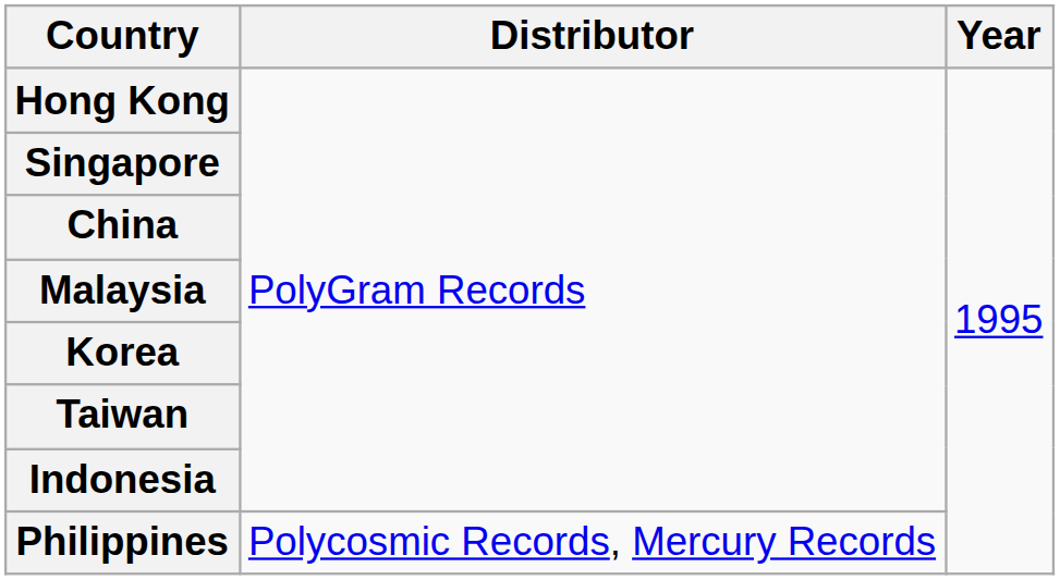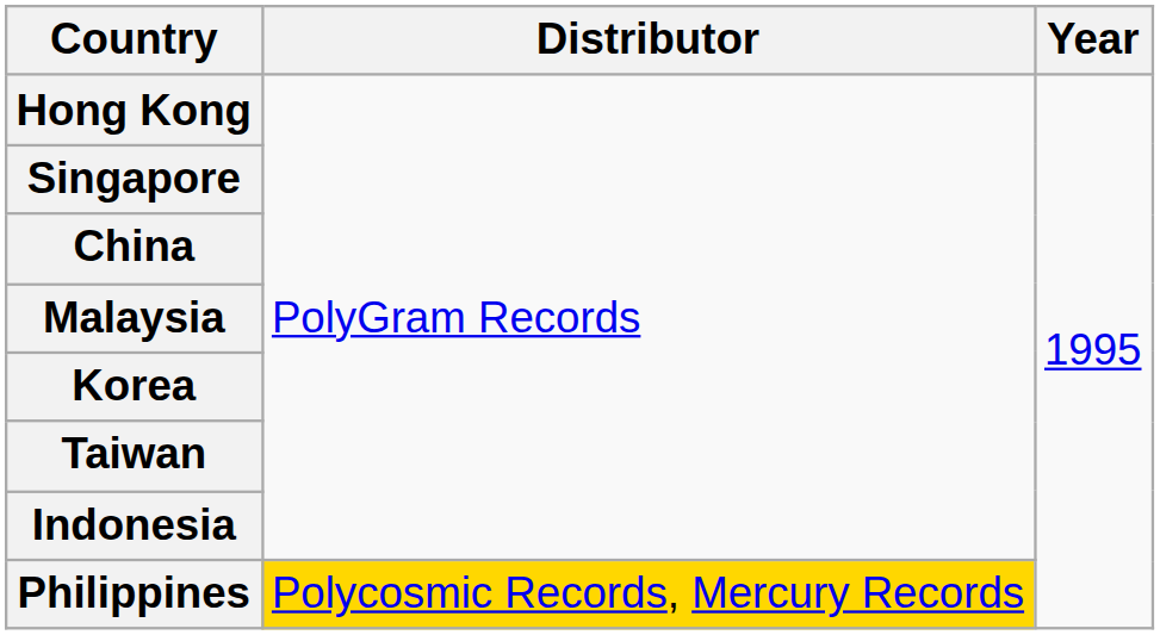Philippines | Distributor: no background -> gold background
